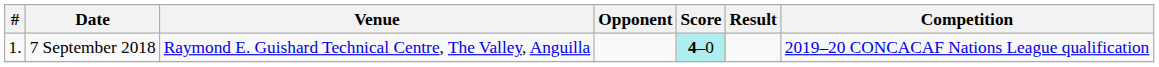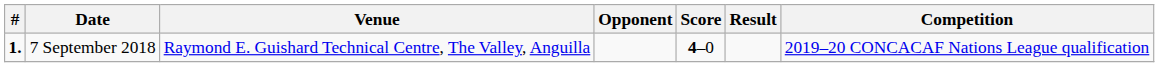7 September 2018 | #: normal -> bold
7 September 2018 | Score: paleturquoise background -> no background
